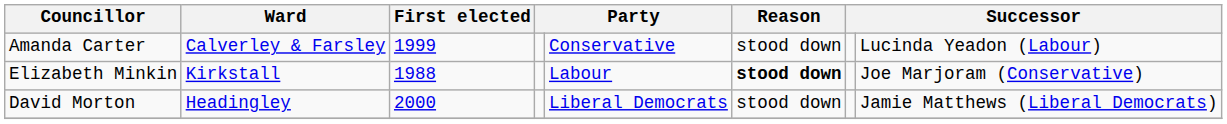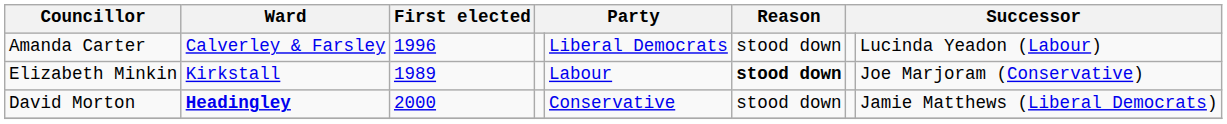Amanda Carter | First elected: 1999 -> 1996
Amanda Carter | column 5: Conservative -> Liberal Democrats
Elizabeth Minkin | First elected: 1988 -> 1989
David Morton | Ward: normal -> bold
David Morton | column 5: Liberal Democrats -> Conservative
